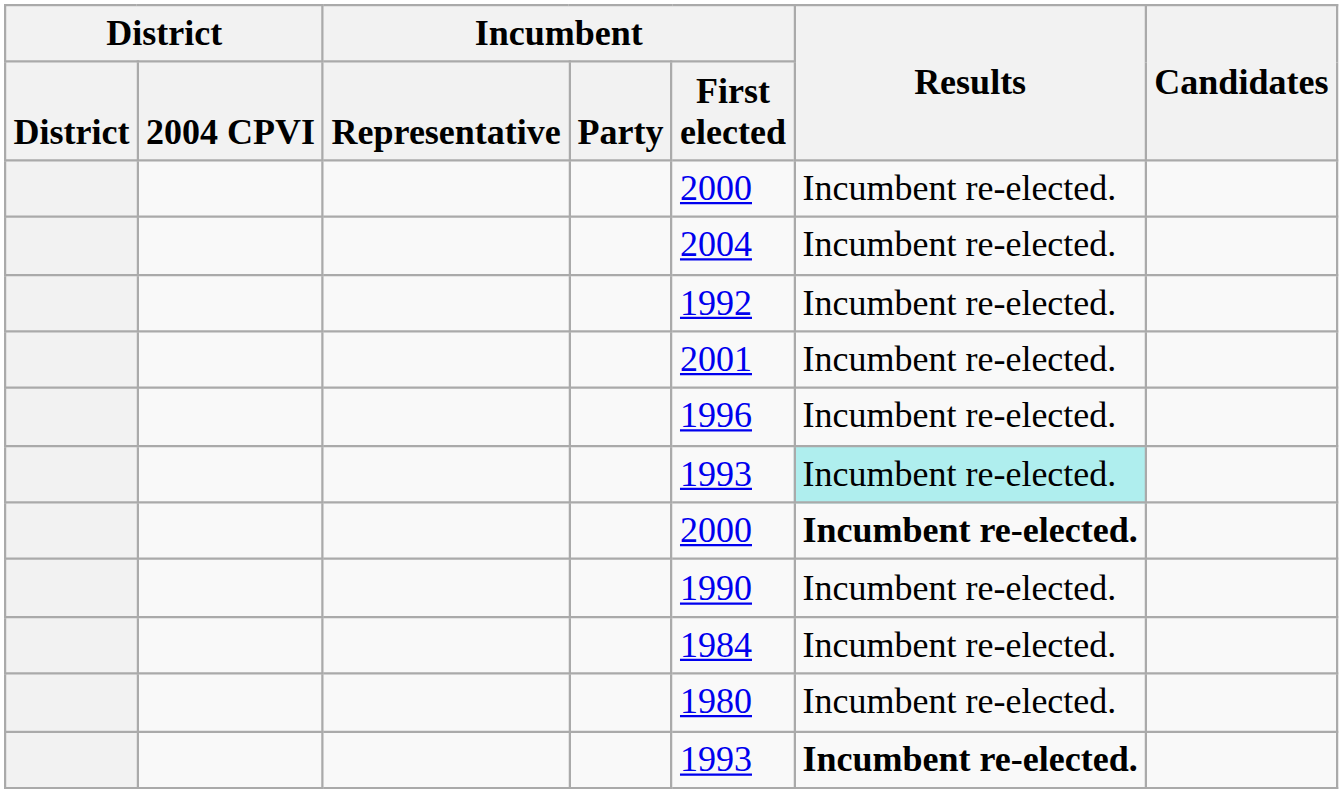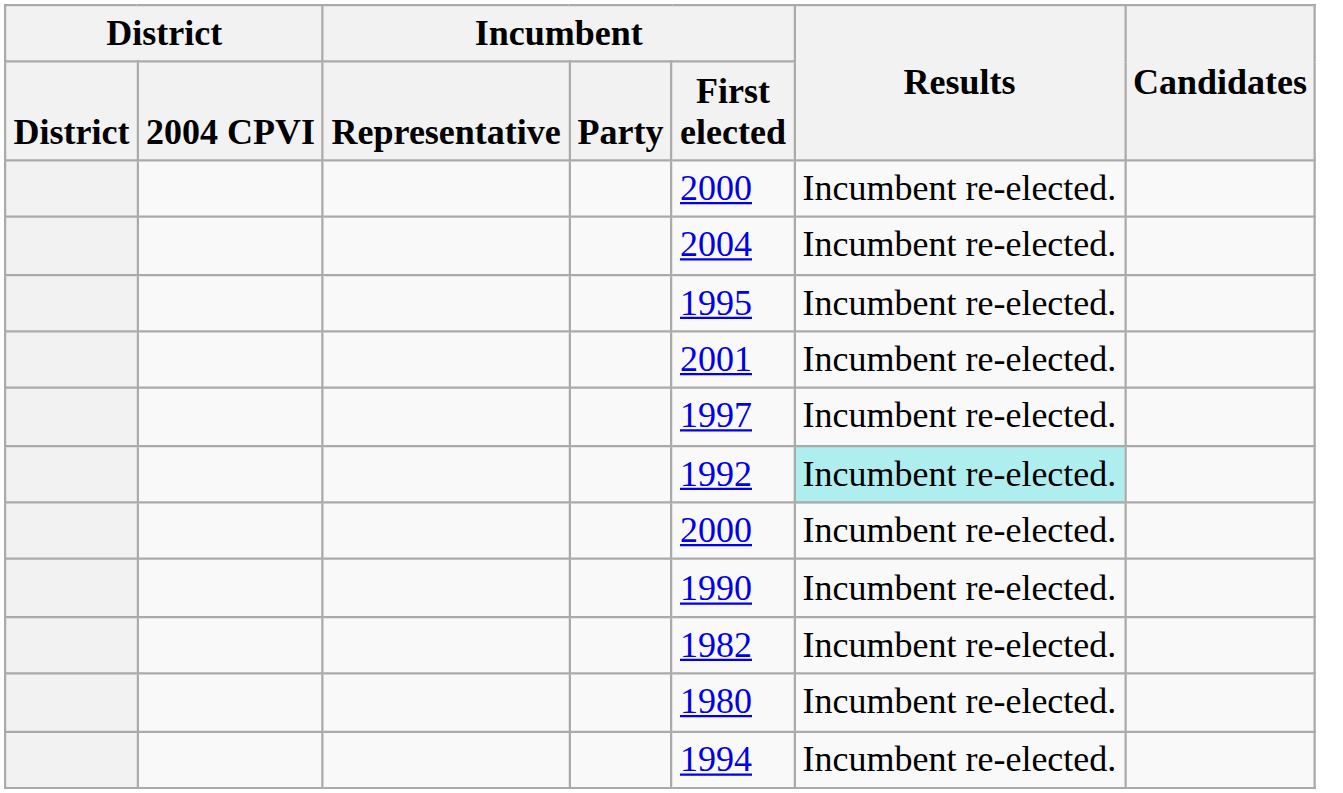row 5 | Incumbent / First elected: 1992 -> 1995
row 7 | Incumbent / First elected: 1996 -> 1997
row 8 | Incumbent / First elected: 1993 -> 1992
row 9 | Results: bold -> normal
row 11 | Incumbent / First elected: 1984 -> 1982
row 13 | Incumbent / First elected: 1993 -> 1994
row 13 | Results: bold -> normal
